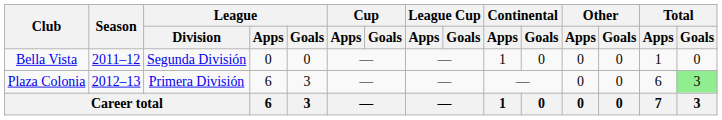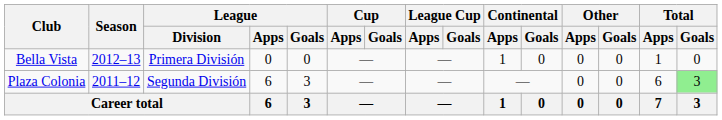Bella Vista | Season: 2011–12 -> 2012–13
Bella Vista | League / Division: Segunda División -> Primera División
Plaza Colonia | Season: 2012–13 -> 2011–12
Plaza Colonia | League / Division: Primera División -> Segunda División
